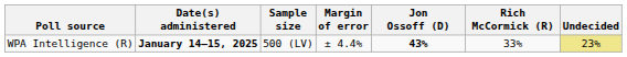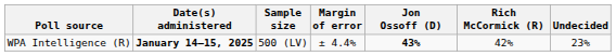WPA Intelligence (R) | Rich McCormick (R): 33% -> 42%
WPA Intelligence (R) | Undecided: khaki background -> no background
